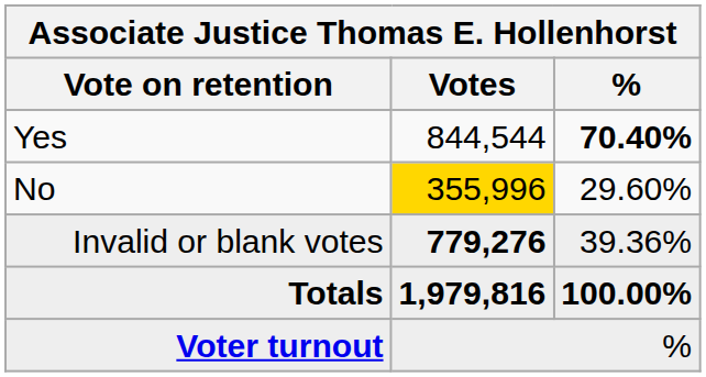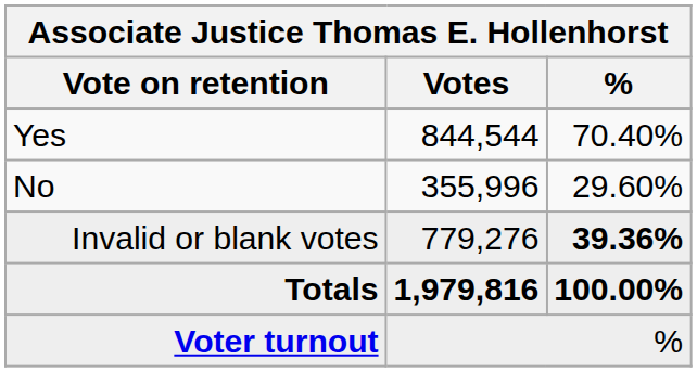Yes | %: bold -> normal
No | Votes: gold background -> no background
Invalid or blank votes | Votes: bold -> normal
Invalid or blank votes | %: normal -> bold
